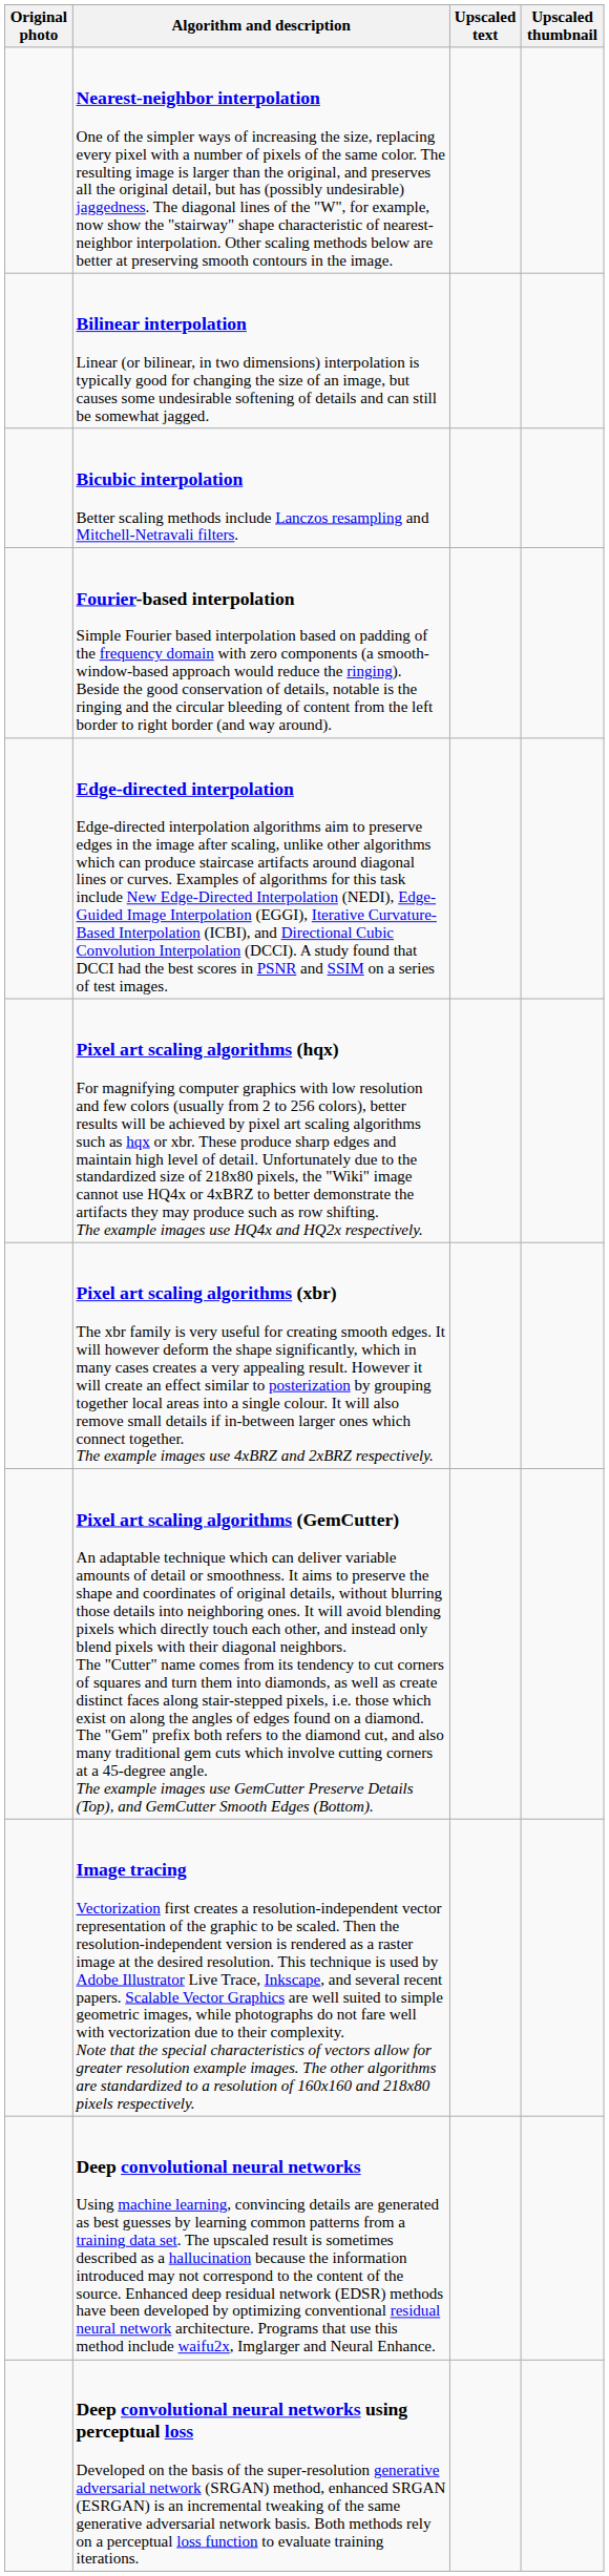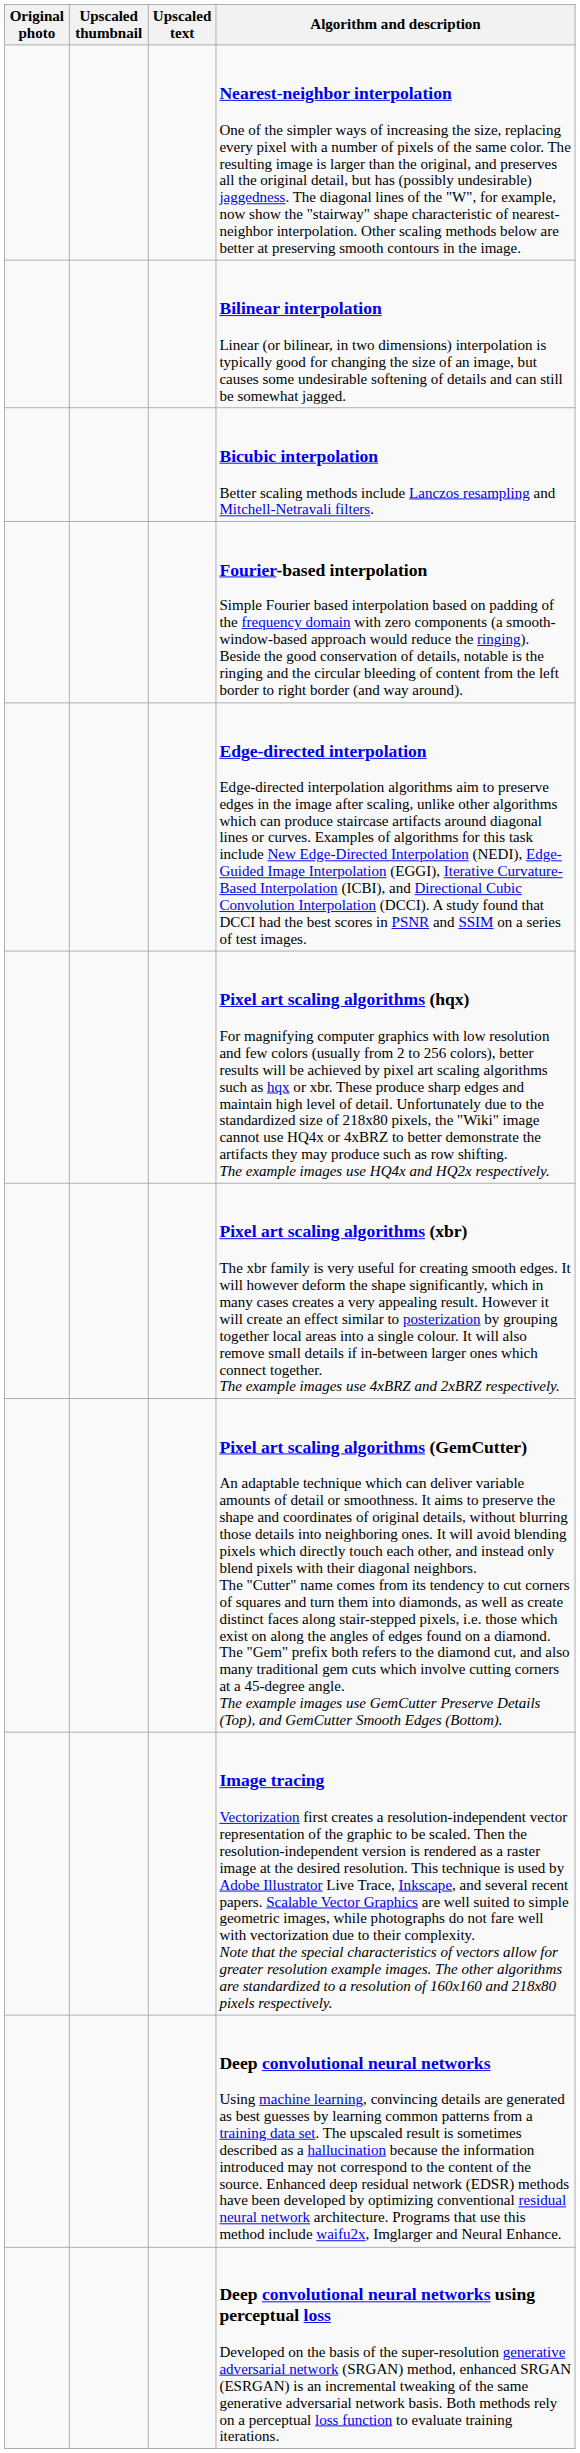columns swapped: Upscaled thumbnail <-> Algorithm and description
